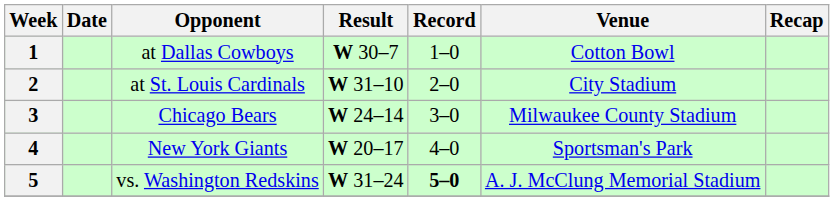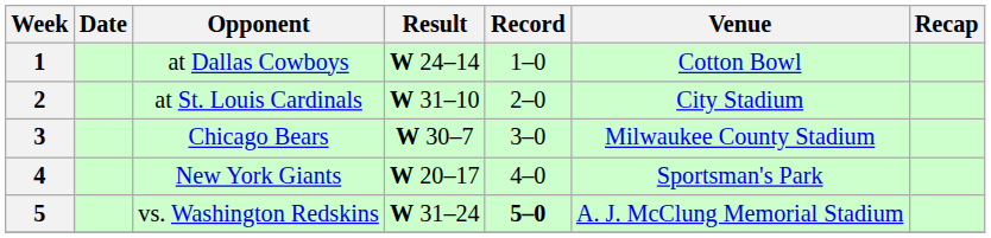1 | Result: W 30–7 -> W 24–14
3 | Result: W 24–14 -> W 30–7
